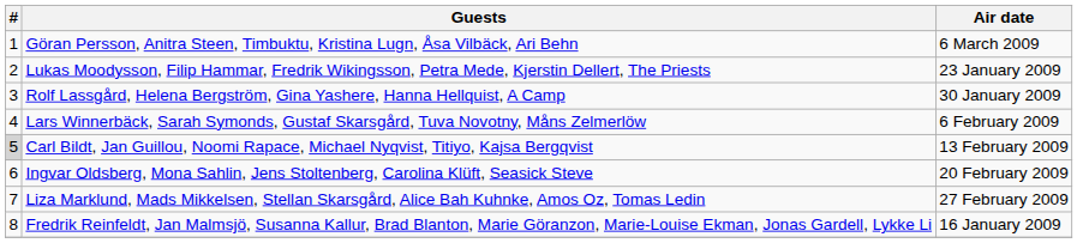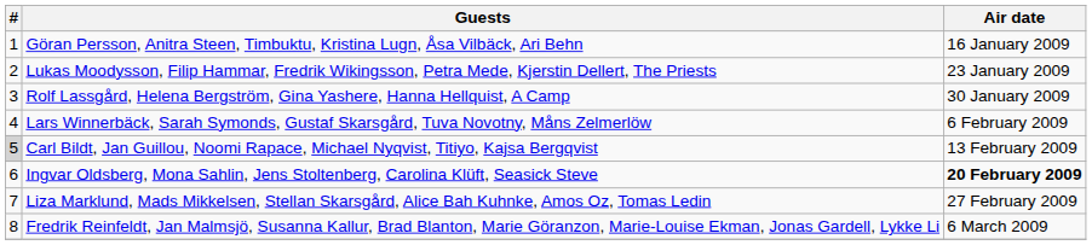row 2 | Air date: 6 March 2009 -> 16 January 2009
row 7 | Air date: normal -> bold
row 9 | Air date: 16 January 2009 -> 6 March 2009
